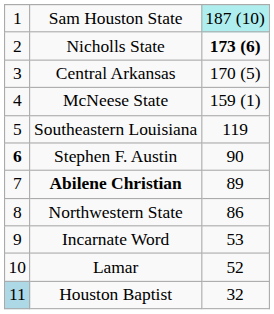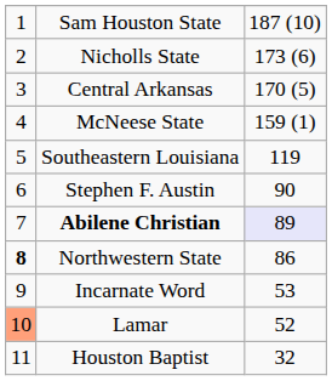Sam Houston State | column 3: paleturquoise background -> no background
Nicholls State | column 3: bold -> normal
Stephen F. Austin | column 1: bold -> normal
Abilene Christian | column 3: no background -> lavender background
Northwestern State | column 1: normal -> bold
Lamar | column 1: no background -> lightsalmon background
Houston Baptist | column 1: lightblue background -> no background
